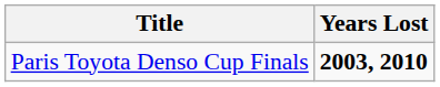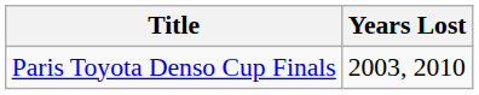Paris Toyota Denso Cup Finals | Years Lost: bold -> normal
